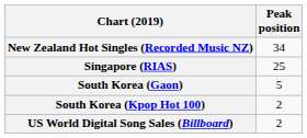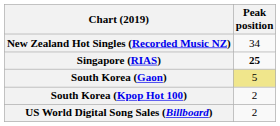Singapore (RIAS) | Peak position: normal -> bold
South Korea (Gaon) | Peak position: no background -> khaki background
